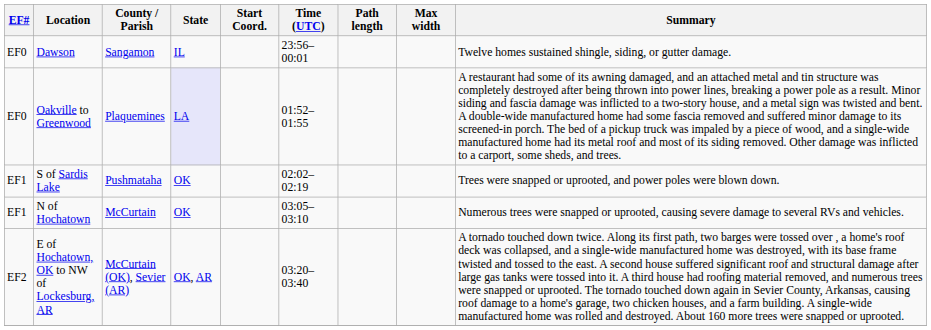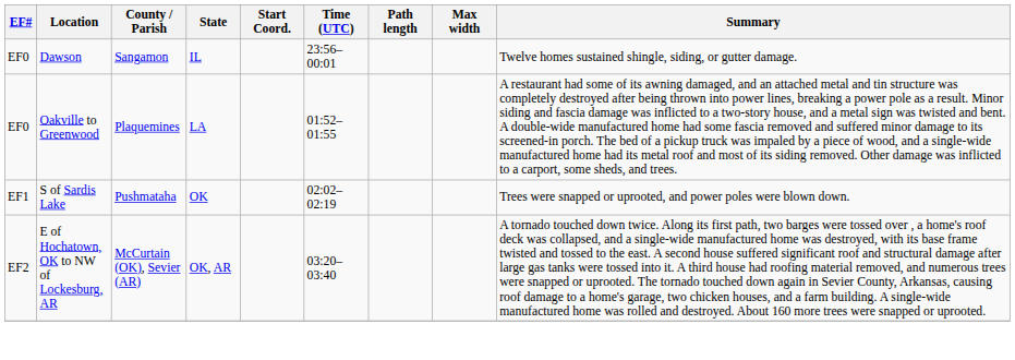Oakville to Greenwood | State: lavender background -> no background
- row: EF1 | N of Hochatown | McCurtain | OK | 03:05–03:10 | Numerous trees were snapped or uprooted, causing severe damage to several RVs and vehicles.
